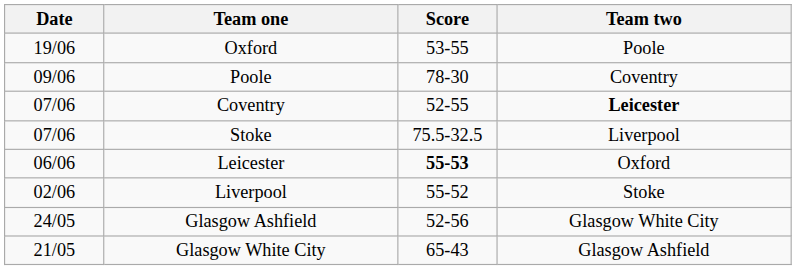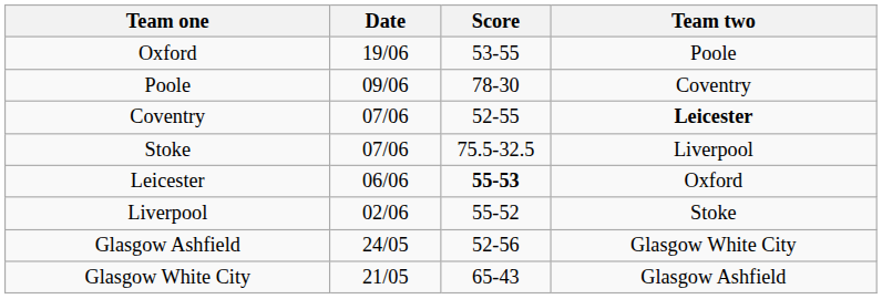columns swapped: Date <-> Team one
